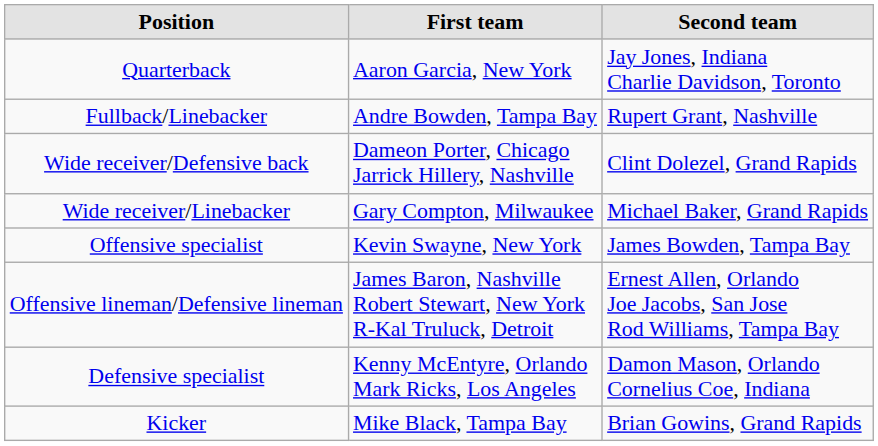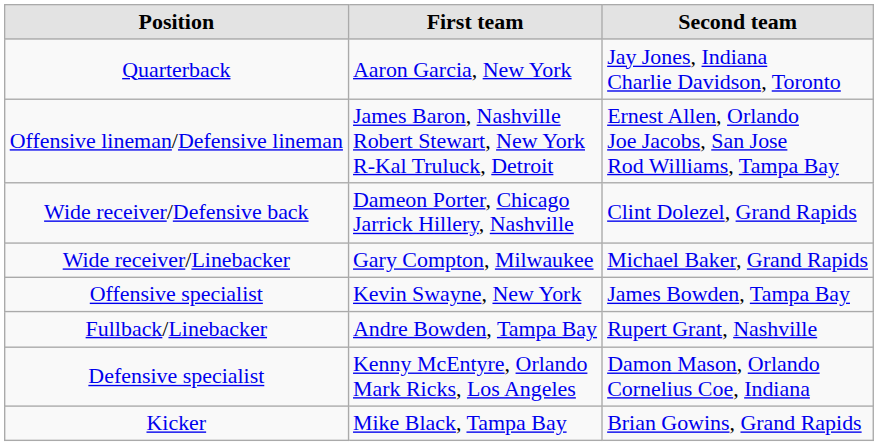rows swapped: Fullback/Linebacker <-> Offensive lineman/Defensive lineman
